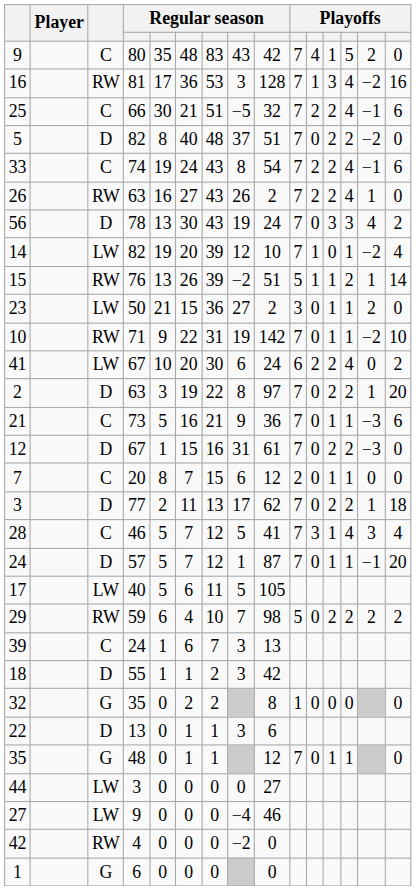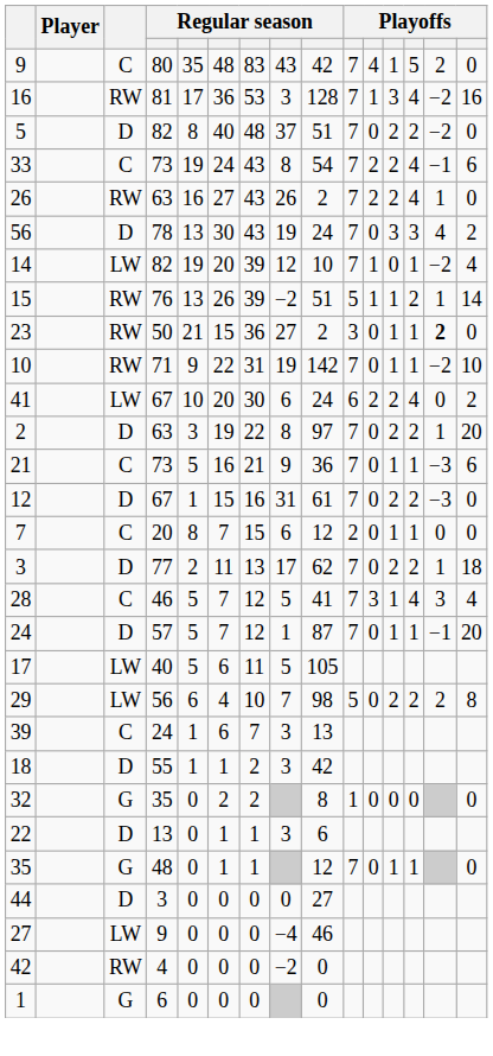- row: 25 | C | 66 | 30 | 21 | 51 | −5 | 32 | 7 | 2 | 2 | 4 | −1 | 6
33 | column 4: 74 -> 73
23 | column 3: LW -> RW
23 | column 14: normal -> bold
29 | column 3: RW -> LW
29 | column 4: 59 -> 56
29 | column 15: 2 -> 8
44 | column 3: LW -> D
